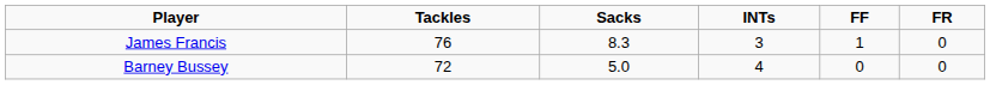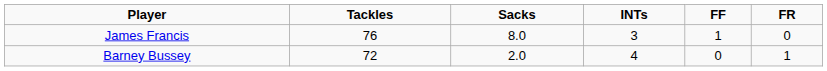James Francis | Sacks: 8.3 -> 8.0
Barney Bussey | Sacks: 5.0 -> 2.0
Barney Bussey | FR: 0 -> 1
